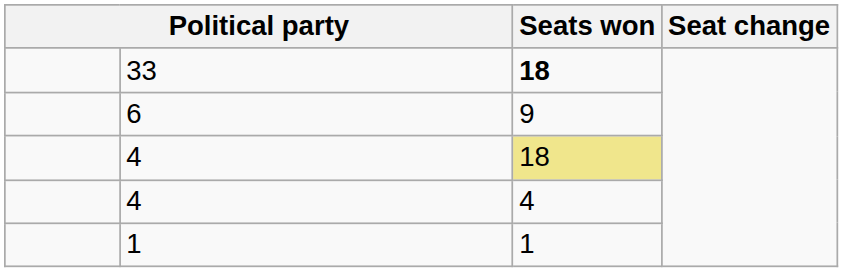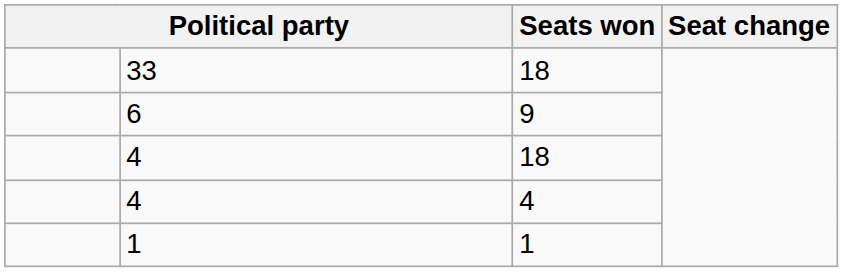33 | Seats won: bold -> normal
4 / 18 | Seats won: khaki background -> no background
